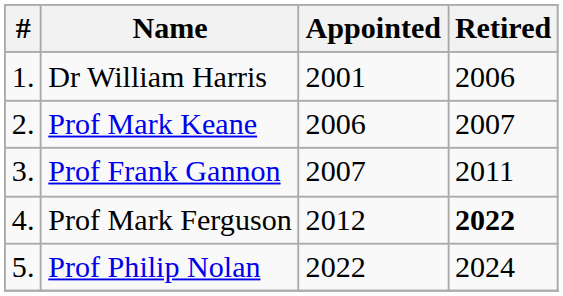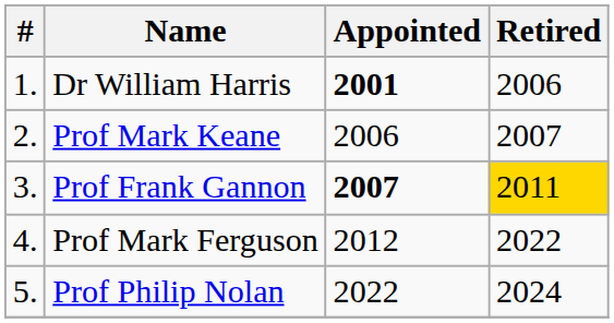Dr William Harris | Appointed: normal -> bold
Prof Frank Gannon | Appointed: normal -> bold
Prof Frank Gannon | Retired: no background -> gold background
Prof Mark Ferguson | Retired: bold -> normal
